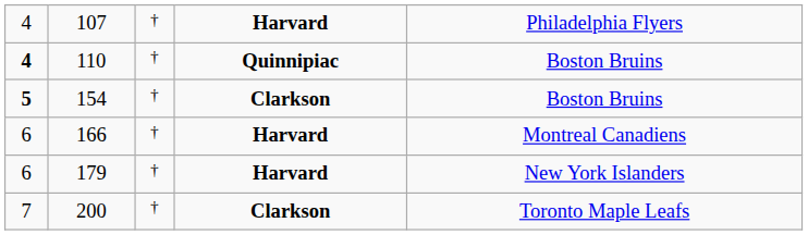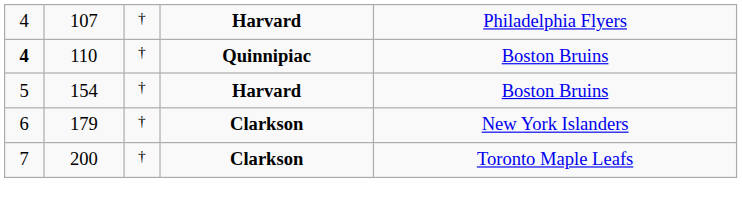154 | column 1: bold -> normal
154 | column 4: Clarkson -> Harvard
- row: 6 | 166 | † | Harvard | Montreal Canadiens
179 | column 4: Harvard -> Clarkson
